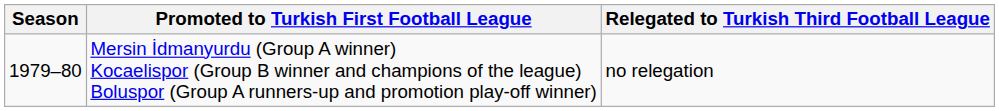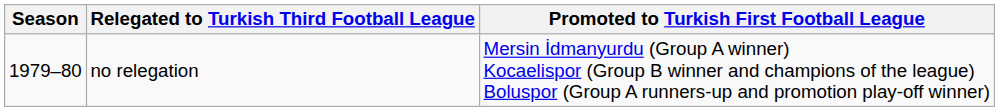columns swapped: Promoted to Turkish First Football League <-> Relegated to Turkish Third Football League
